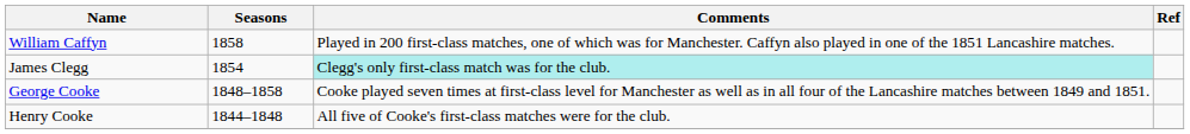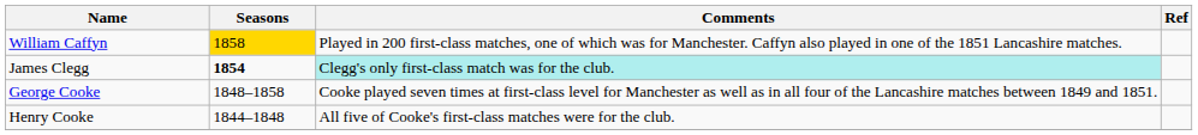William Caffyn | Seasons: no background -> gold background
James Clegg | Seasons: normal -> bold
